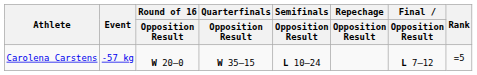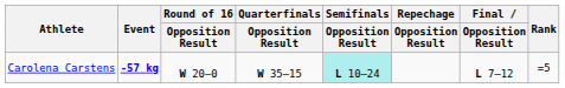Carolena Carstens | Event: normal -> bold
Carolena Carstens | Semifinals / Opposition Result: no background -> paleturquoise background
